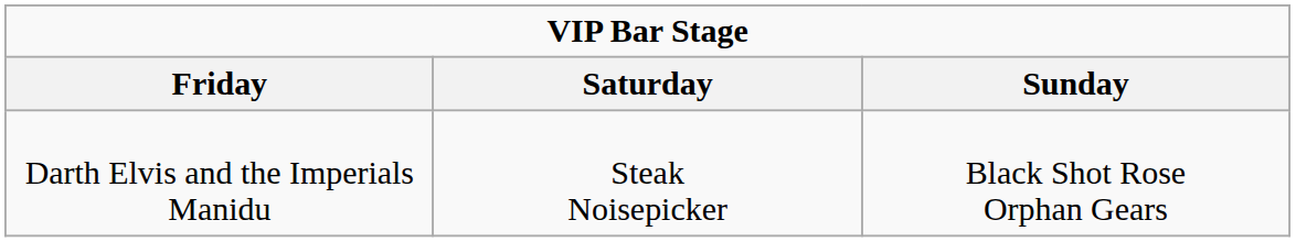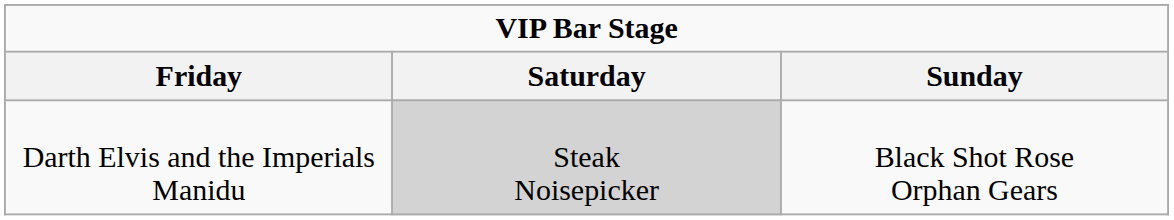Darth Elvis and the Imperials Manidu | Saturday: no background -> lightgrey background
